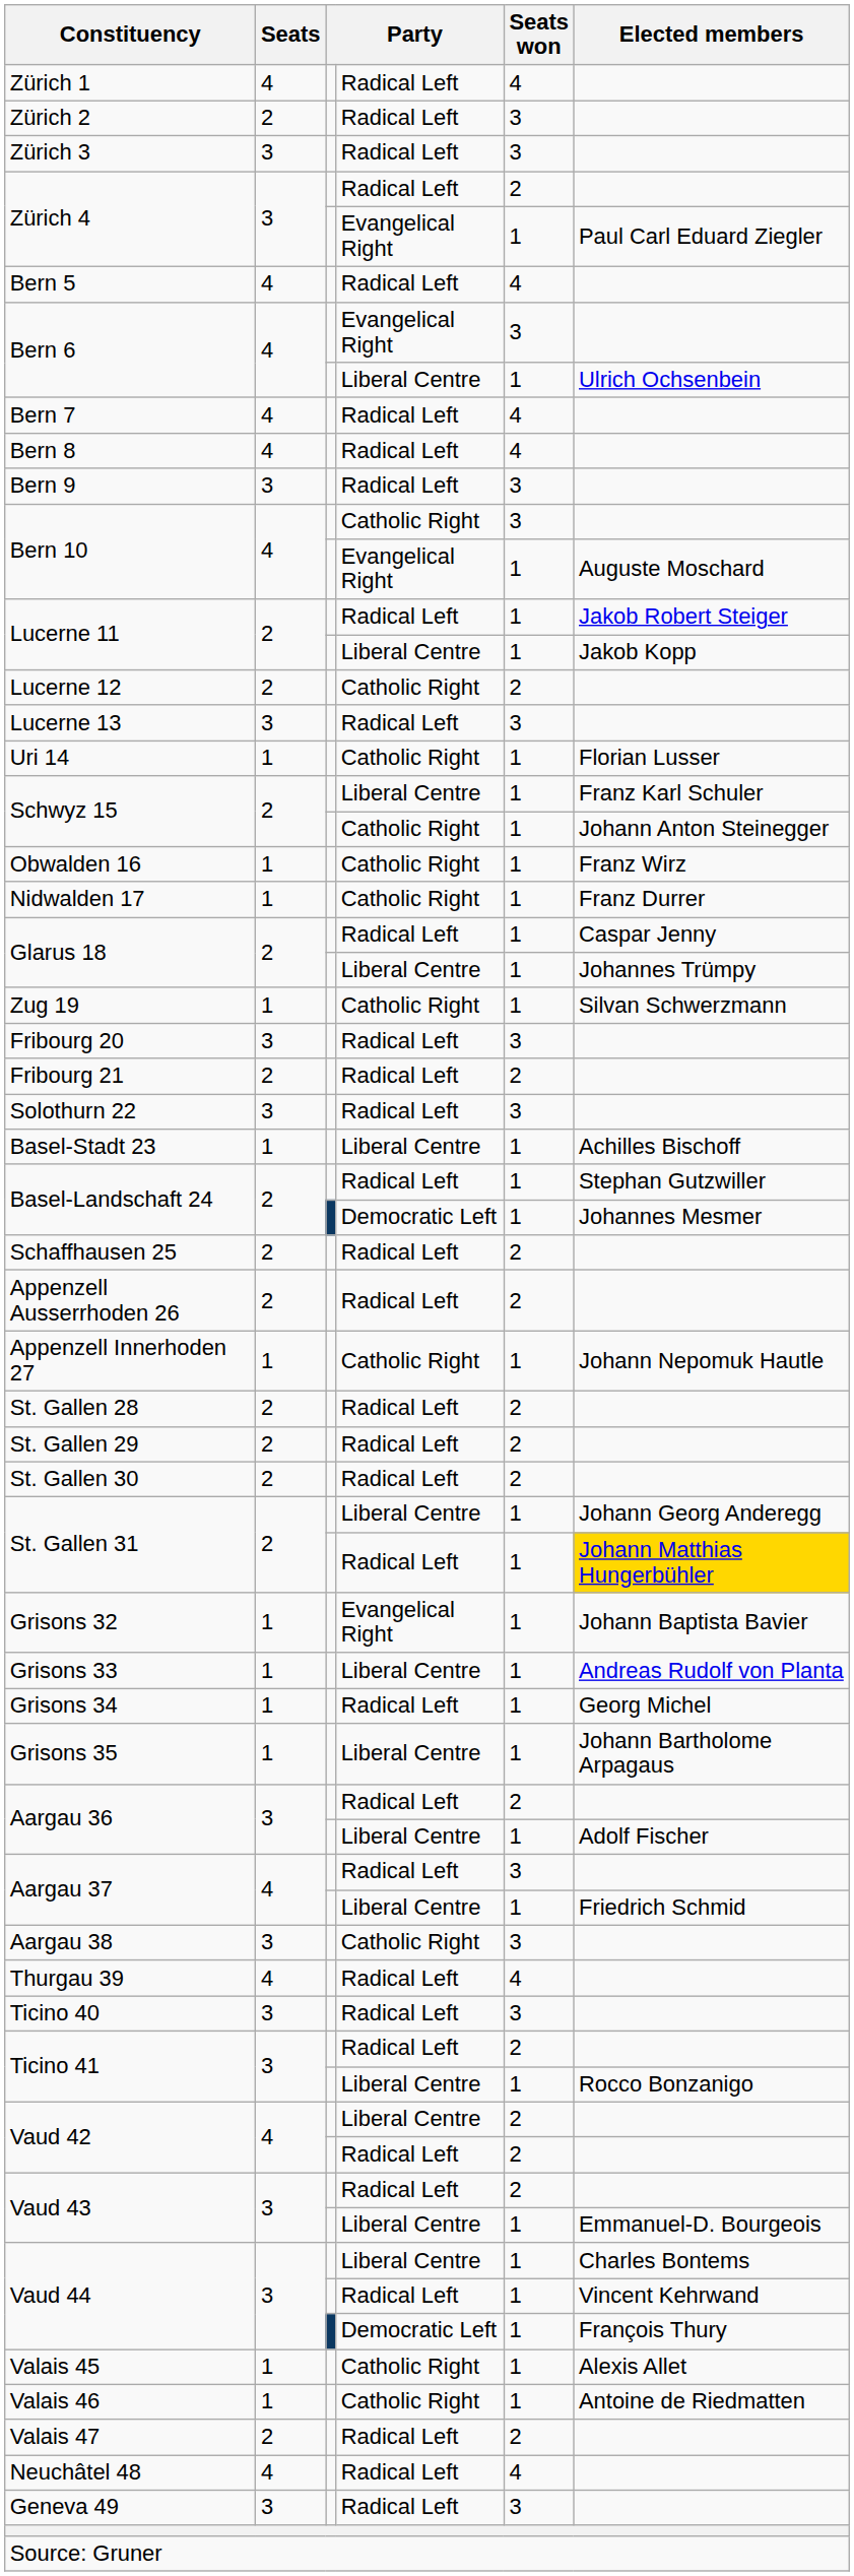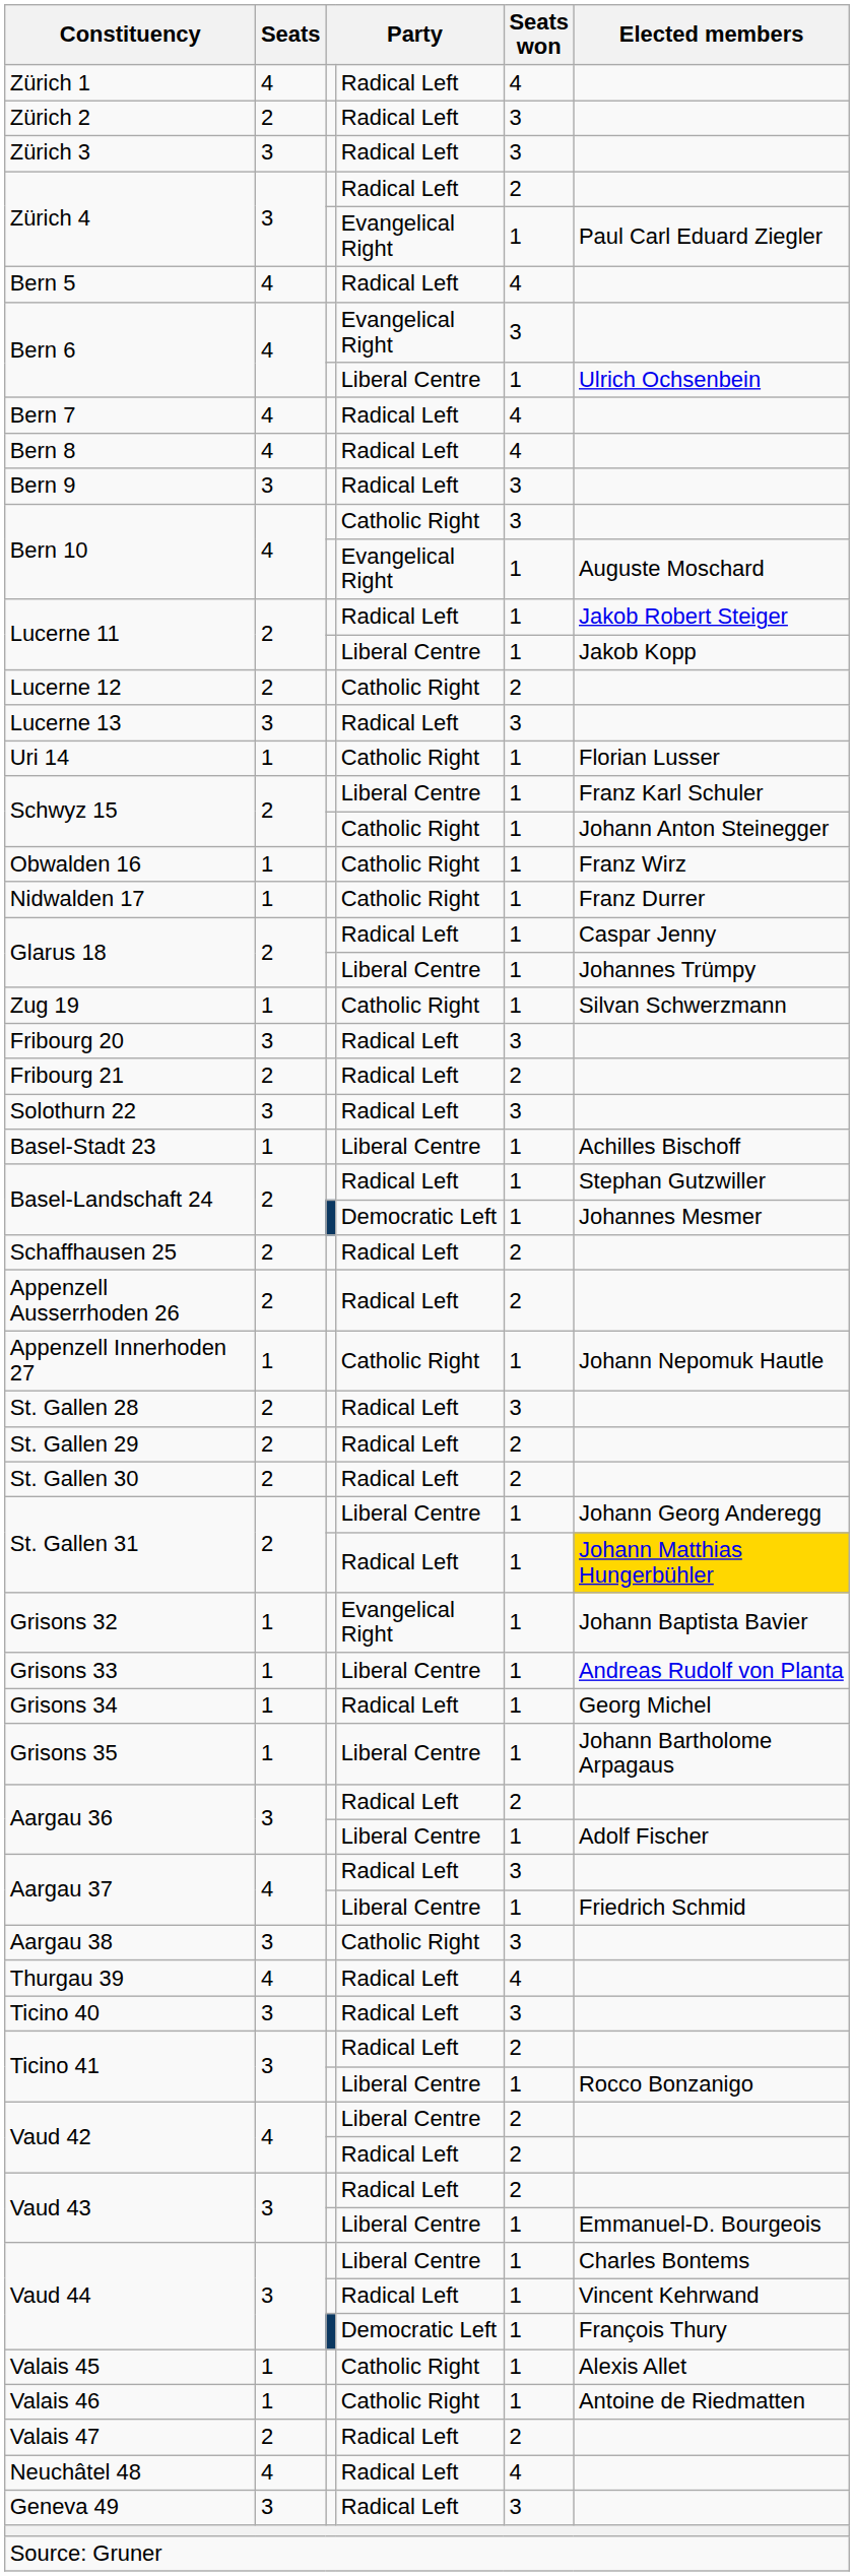St. Gallen 28 | Seats won: 2 -> 3
